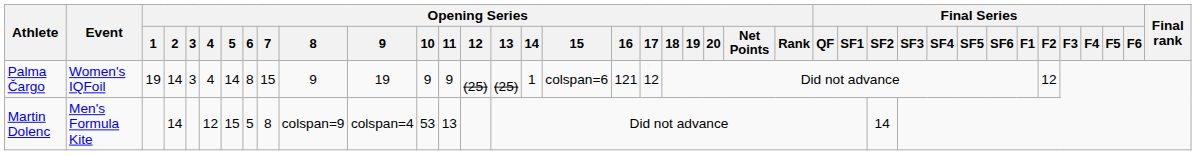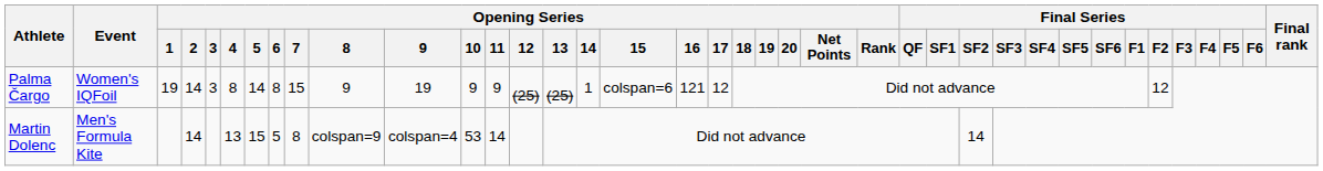Palma Čargo | Opening Series / 4: 4 -> 8
Martin Dolenc | Opening Series / 4: 12 -> 13
Martin Dolenc | Opening Series / 11: 13 -> 14
